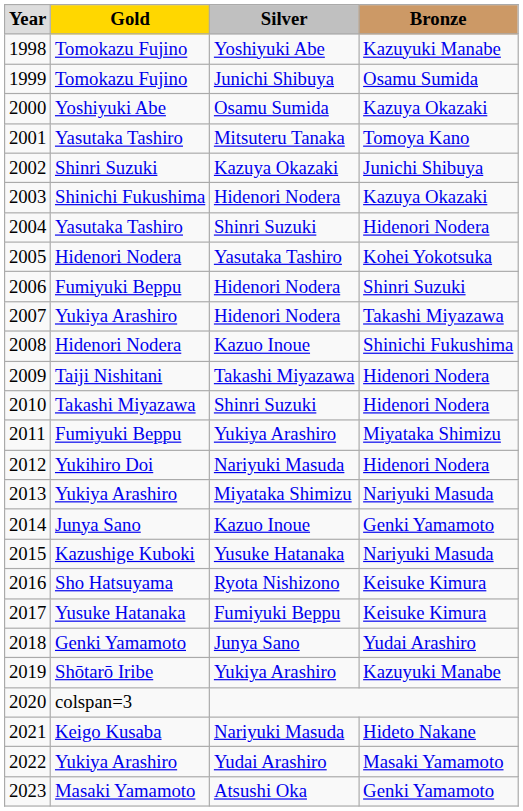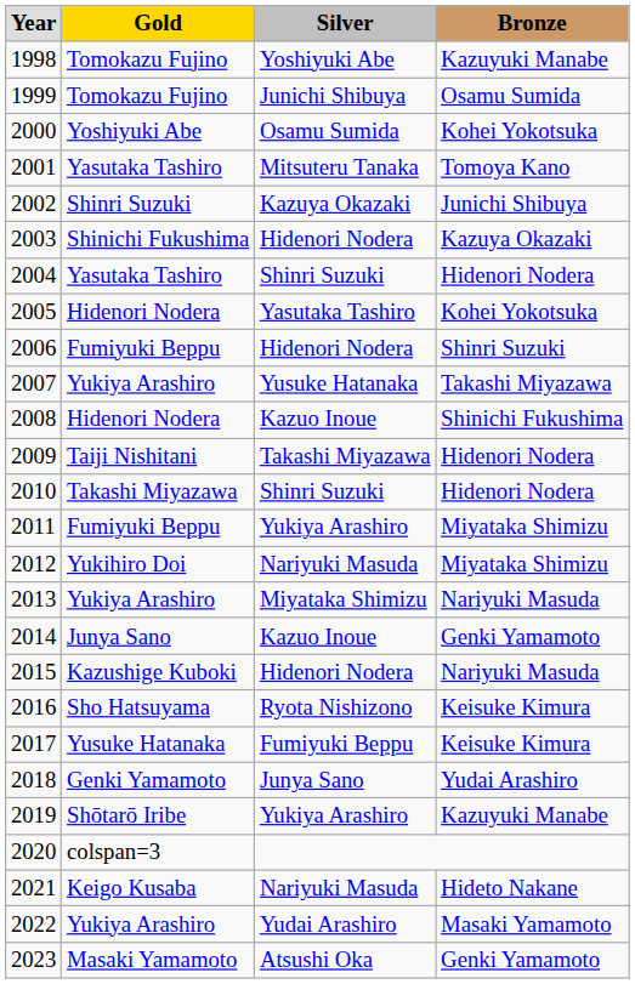2000 | Bronze: Kazuya Okazaki -> Kohei Yokotsuka
2007 | Silver: Hidenori Nodera -> Yusuke Hatanaka
2012 | Bronze: Hidenori Nodera -> Miyataka Shimizu
2015 | Silver: Yusuke Hatanaka -> Hidenori Nodera
